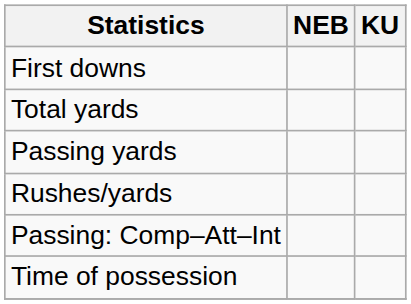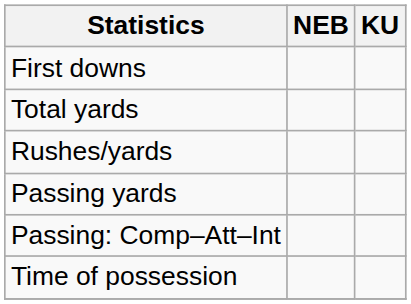rows swapped: Rushes/yards <-> Passing yards
